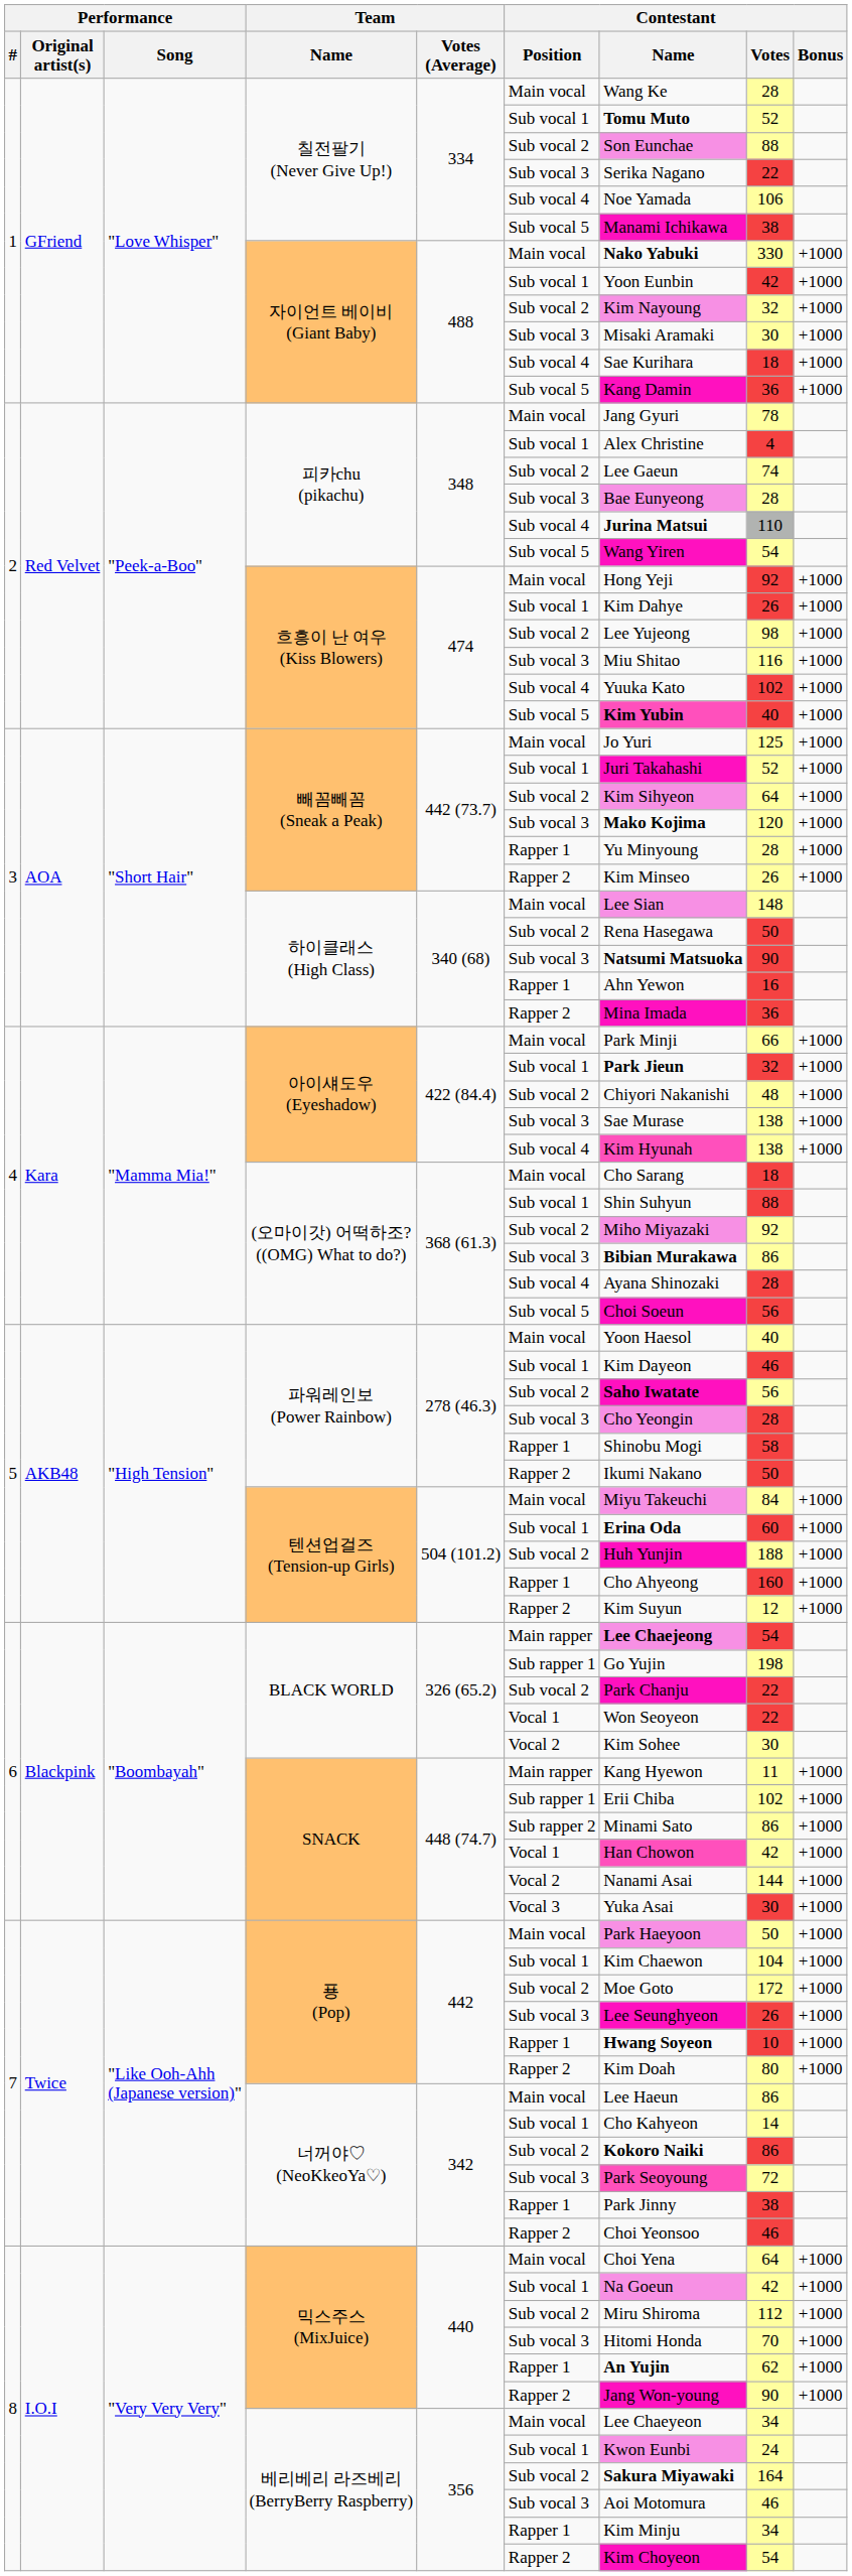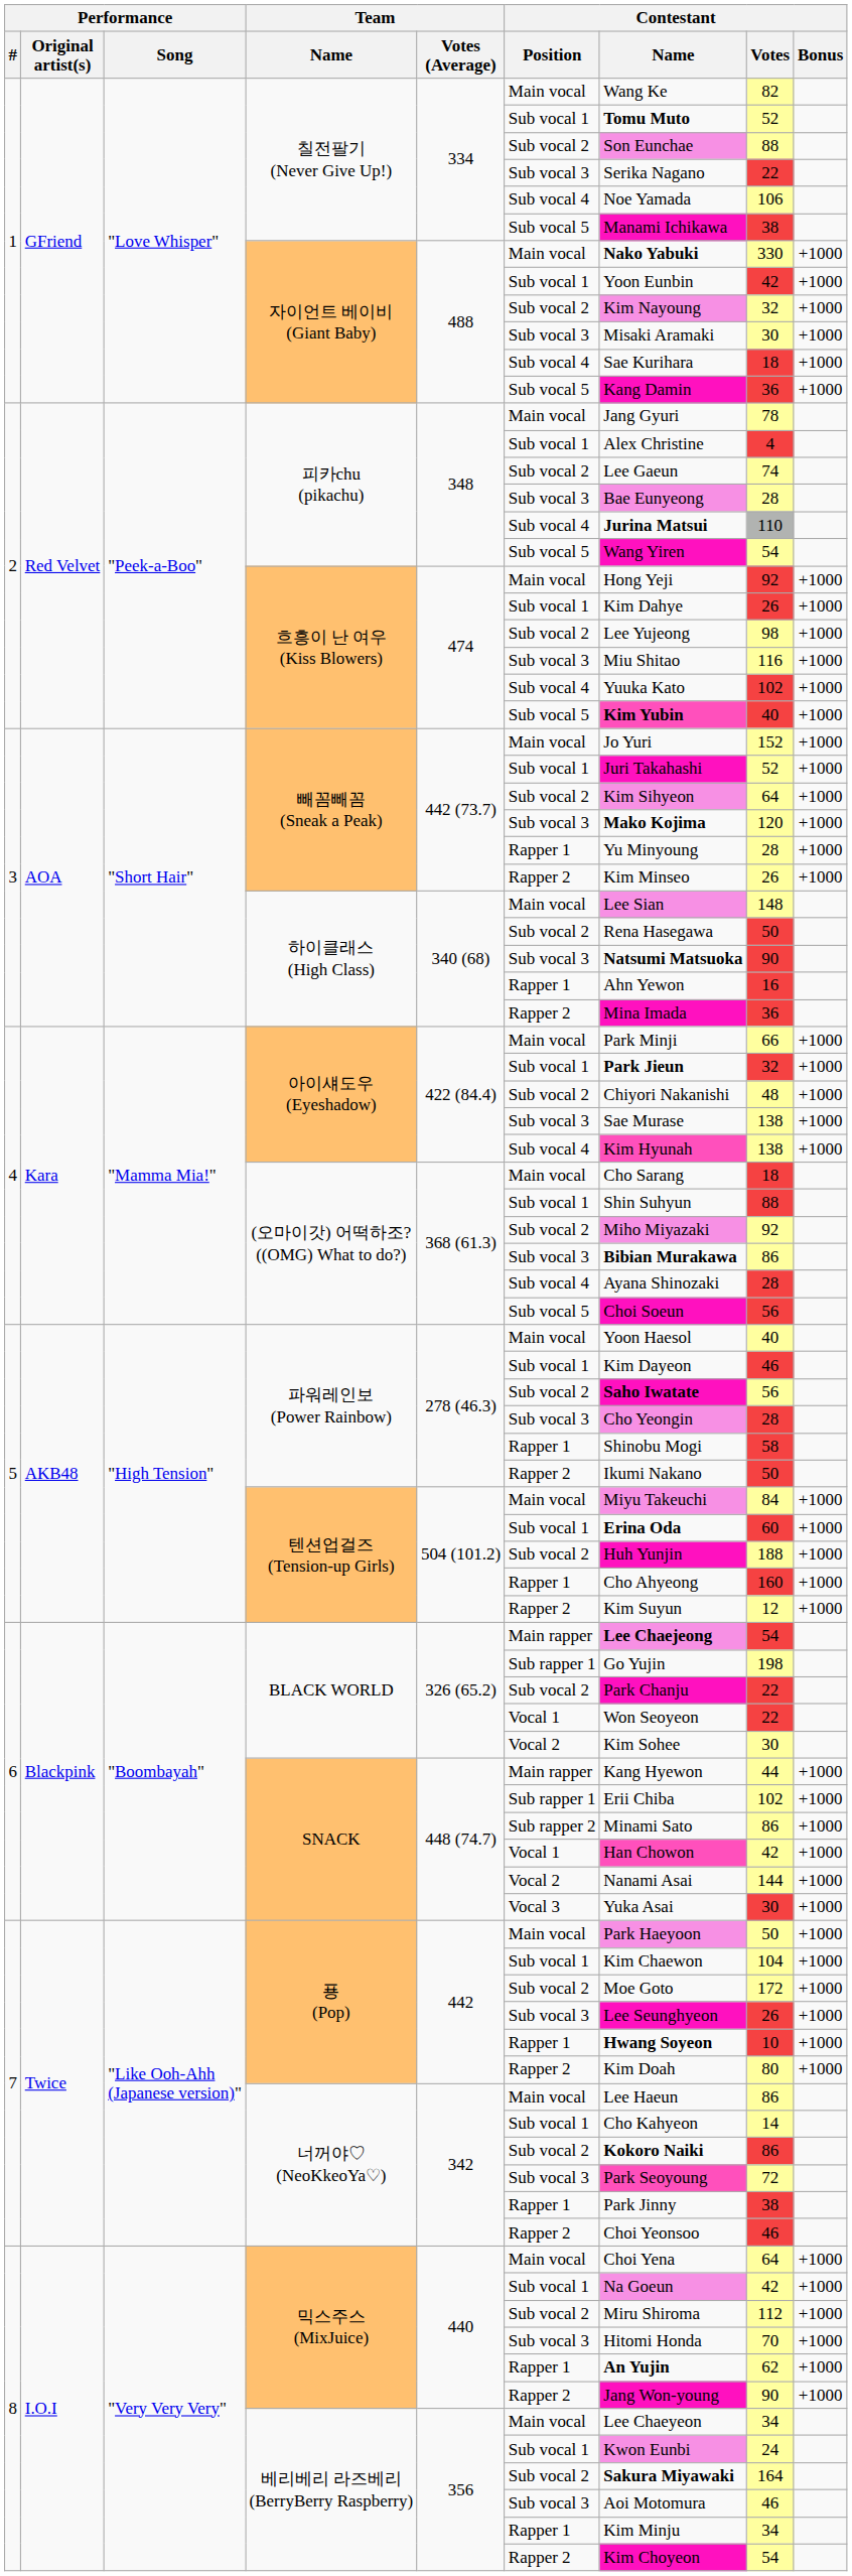row 3 | Contestant / Votes: 28 -> 82
row 27 | Contestant / Votes: 125 -> 152
row 65 | Contestant / Votes: 11 -> 44
